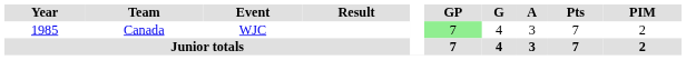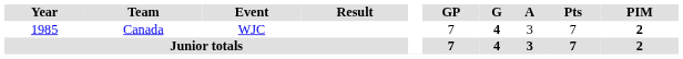Canada | GP: lightgreen background -> no background
Canada | G: normal -> bold
Canada | PIM: normal -> bold
